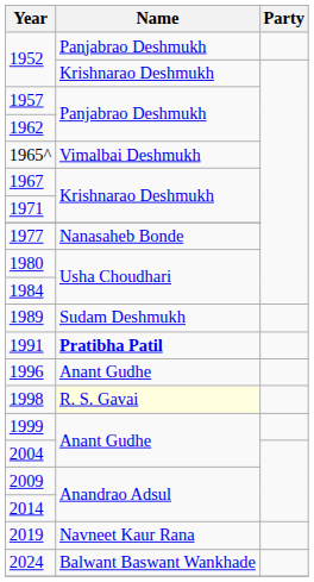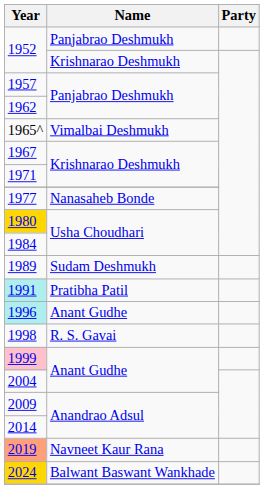1980 | Year: no background -> gold background
1991 | Year: no background -> paleturquoise background
1991 | Name: bold -> normal
1996 | Year: no background -> paleturquoise background
1998 | Name: lightyellow background -> no background
1999 | Year: no background -> pink background
2019 | Year: no background -> lightsalmon background
2024 | Year: no background -> gold background
